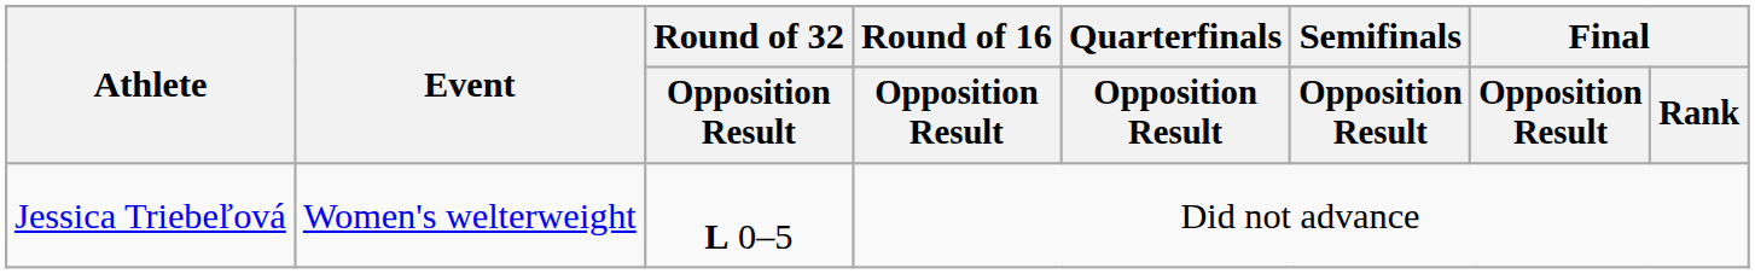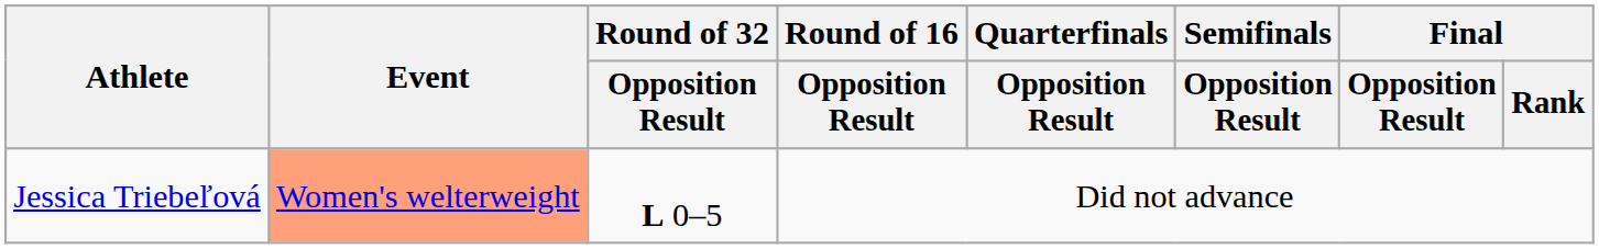Jessica Triebeľová | Event: no background -> lightsalmon background
